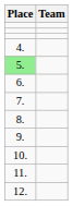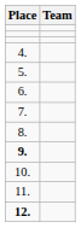row 6 | Place: lightgreen background -> no background
row 10 | Place: normal -> bold
row 13 | Place: normal -> bold
